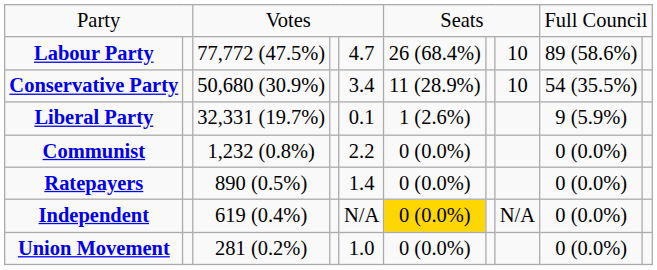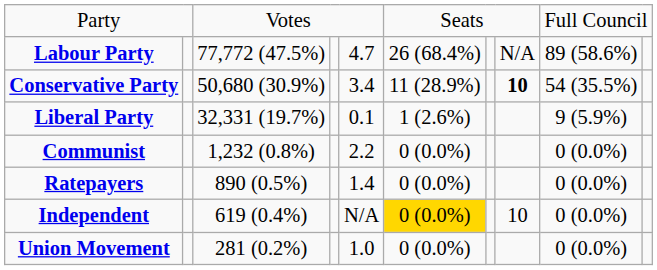Labour Party | column 8: 10 -> N/A
Conservative Party | column 8: normal -> bold
Independent | column 8: N/A -> 10
